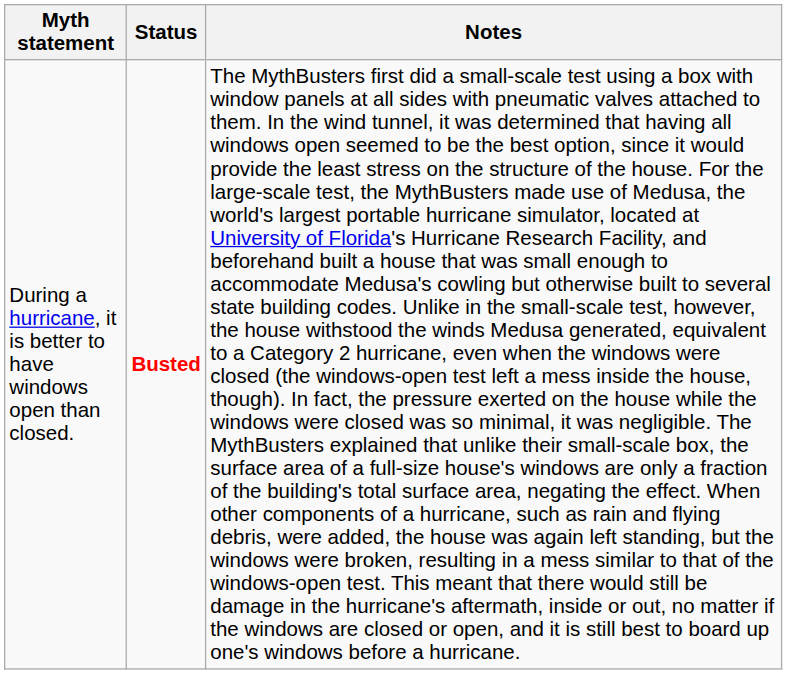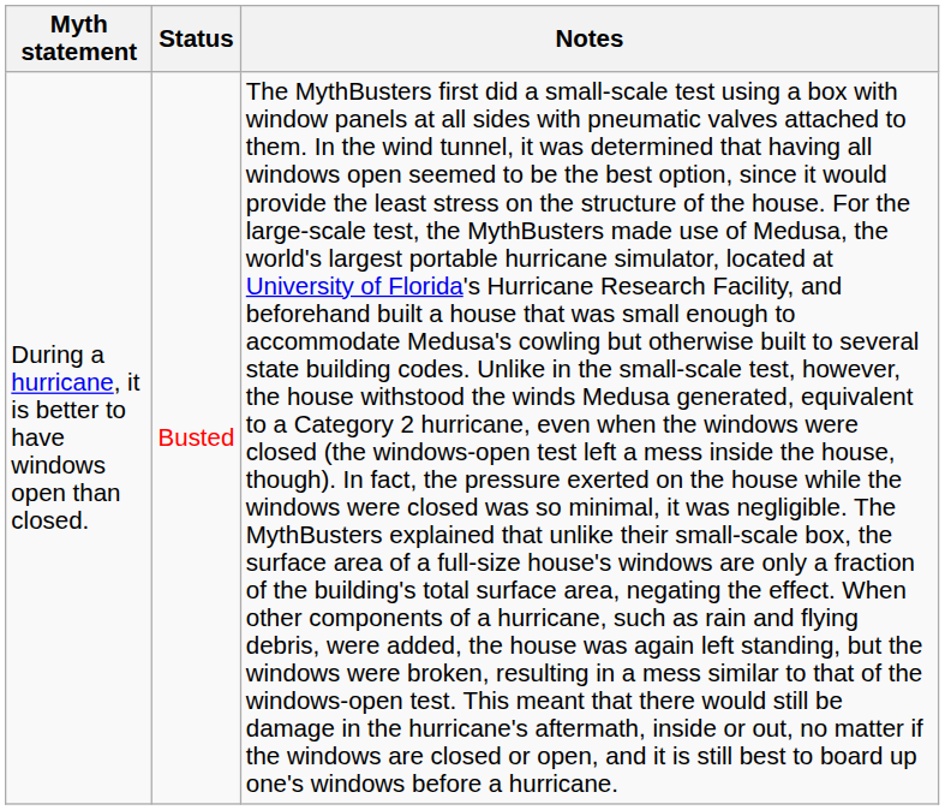row 2 | Status: bold -> normal
